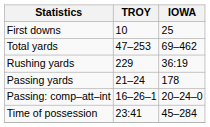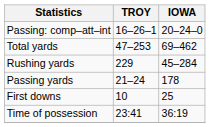rows swapped: First downs <-> Passing: comp–att–int
Rushing yards | IOWA: 36:19 -> 45–284
Time of possession | IOWA: 45–284 -> 36:19
